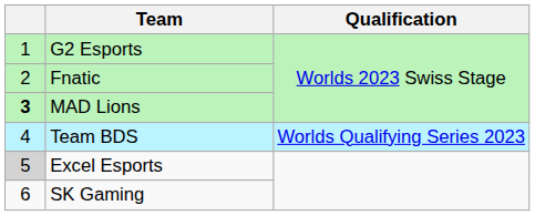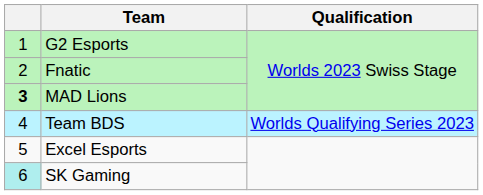Excel Esports | column 1: lightgrey background -> no background
SK Gaming | column 1: no background -> paleturquoise background
